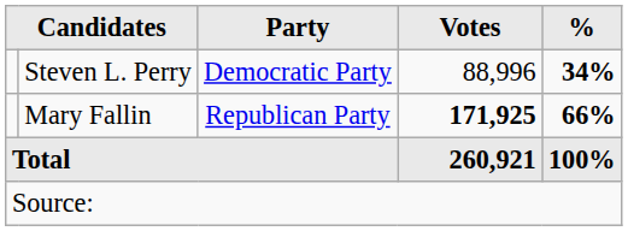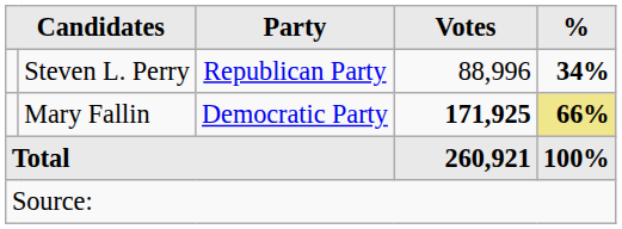Steven L. Perry | Party: Democratic Party -> Republican Party
Mary Fallin | Party: Republican Party -> Democratic Party
Mary Fallin | %: no background -> khaki background
